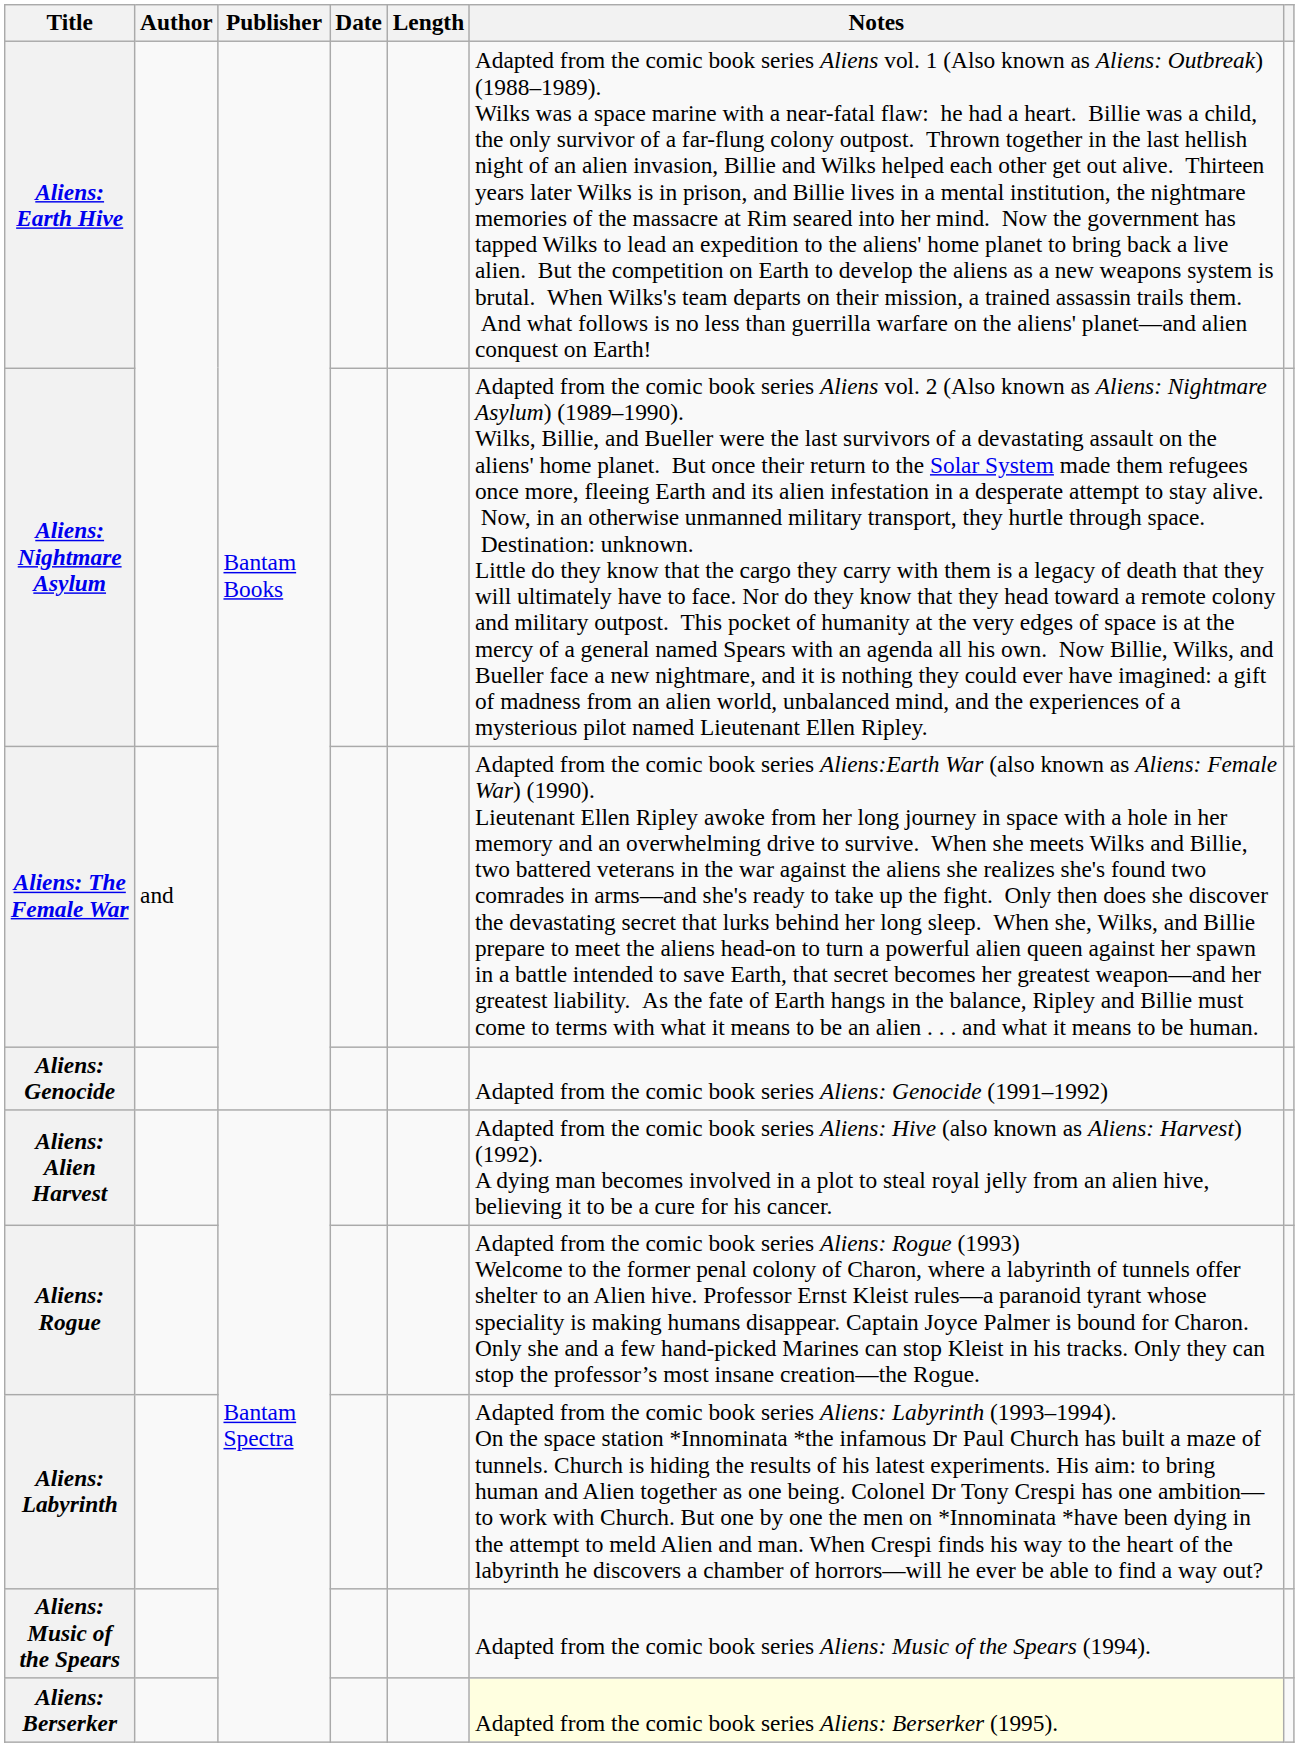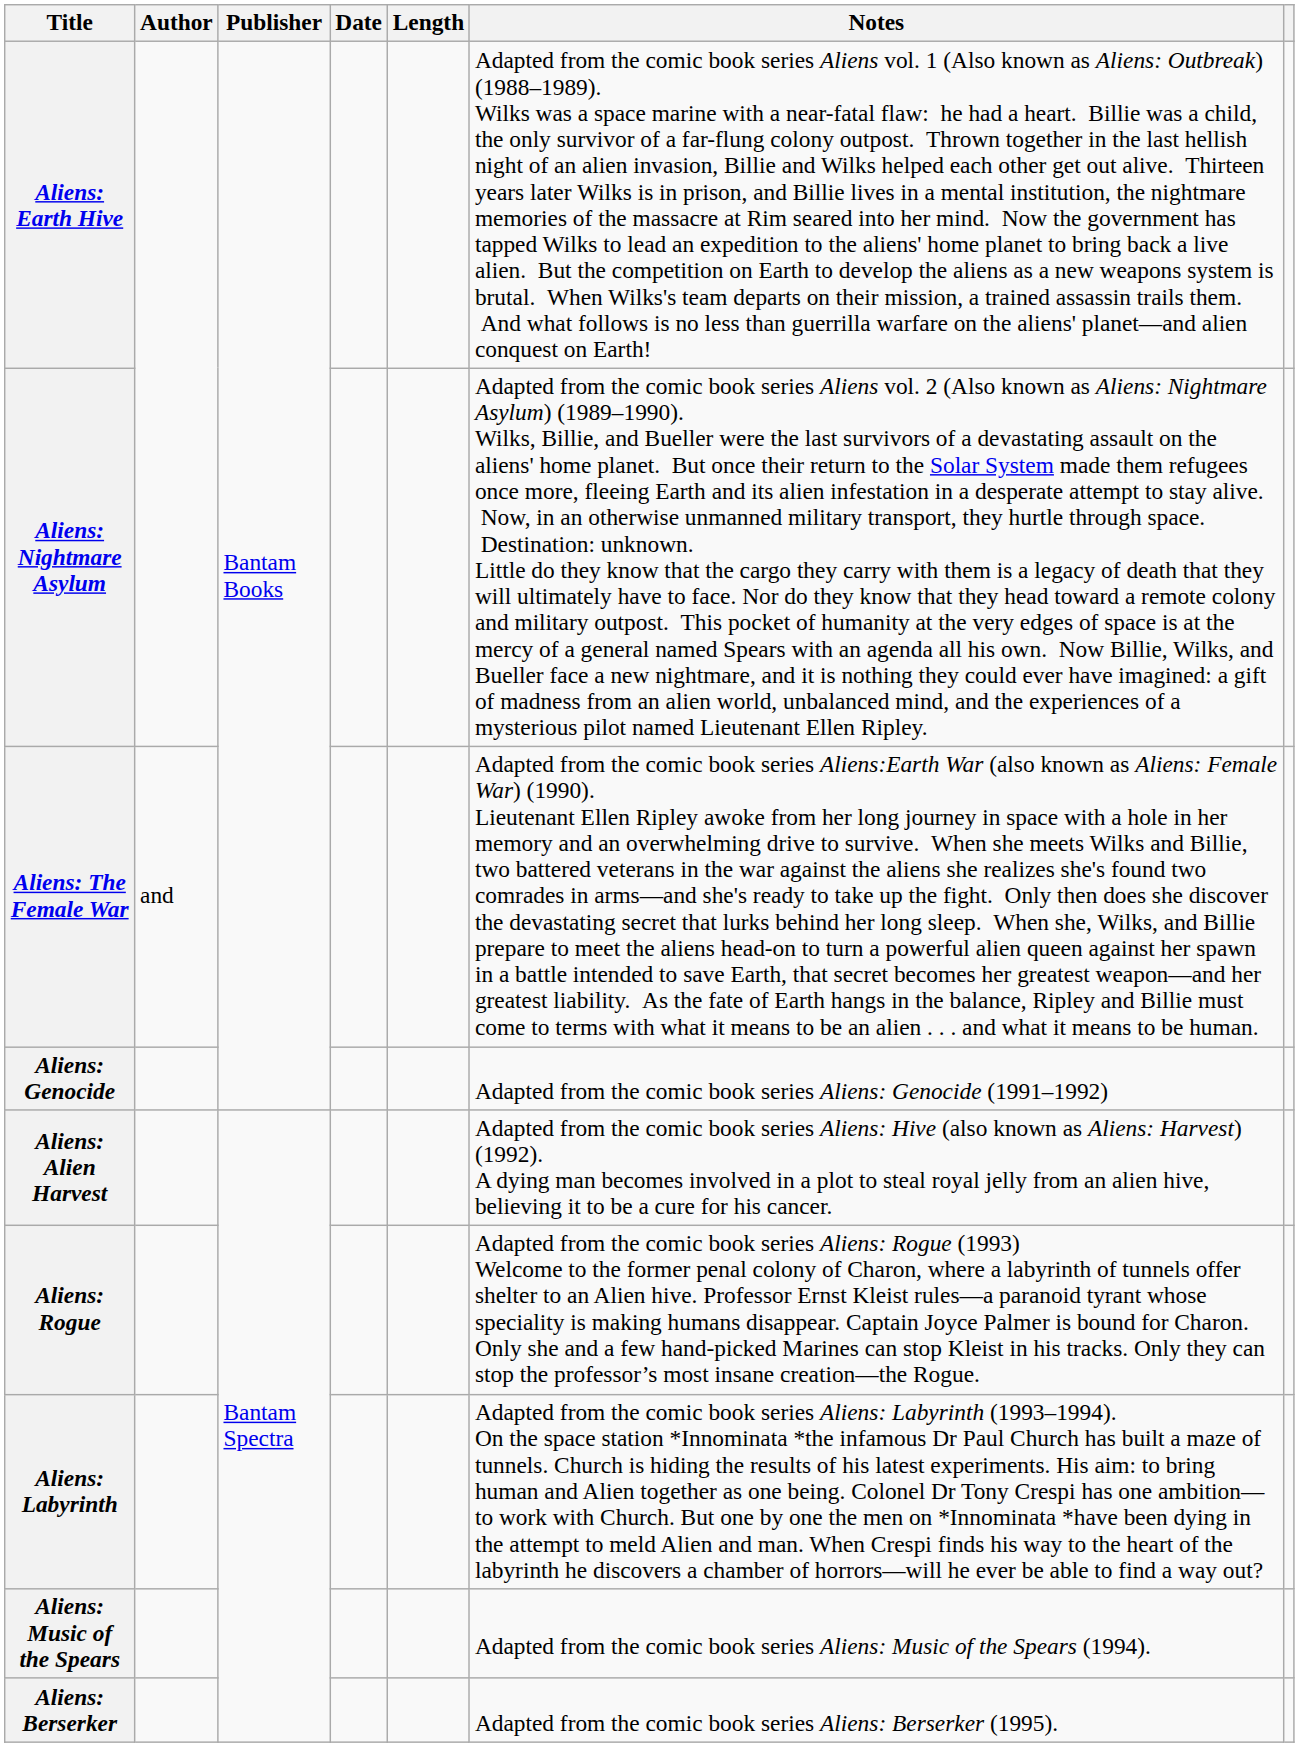Aliens: Berserker | Notes: lightyellow background -> no background
